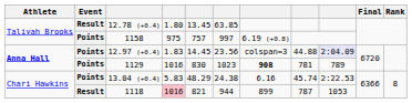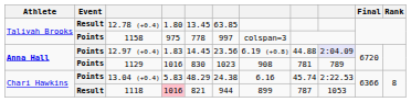1158 | column 5: 757 -> 778
1158 | column 7: 6.19 (+0.8) -> colspan=3
12.97 (+0.4) | column 7: colspan=3 -> 6.19 (+0.8)
1129 | column 7: bold -> normal
